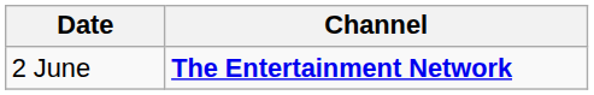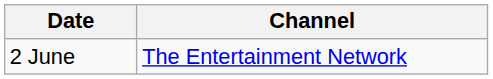2 June | Channel: bold -> normal
